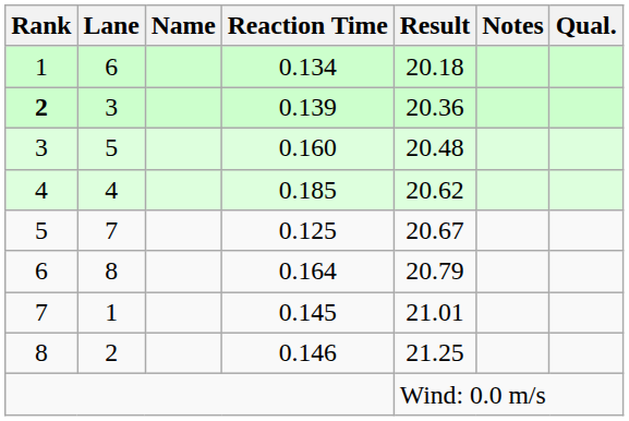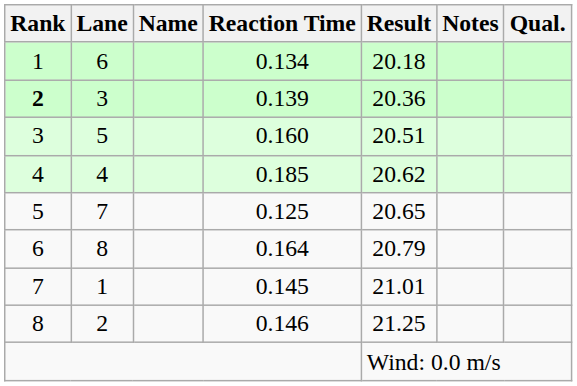row 4 | Result: 20.48 -> 20.51
row 6 | Result: 20.67 -> 20.65
